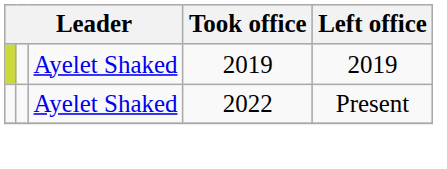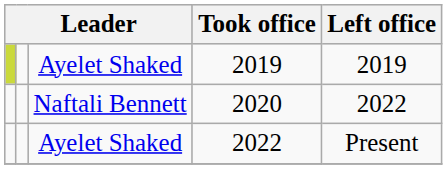+ row: Naftali Bennett | 2020 | 2022
